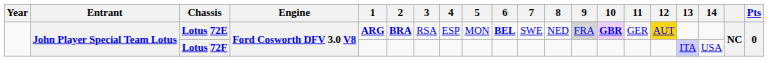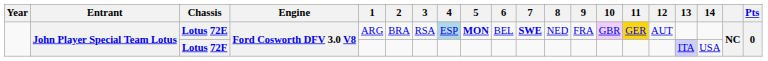Lotus 72E | 1: bold -> normal
Lotus 72E | 2: bold -> normal
Lotus 72E | 4: no background -> lightblue background
Lotus 72E | 5: normal -> bold
Lotus 72E | 6: bold -> normal
Lotus 72E | 7: normal -> bold
Lotus 72E | 9: lightgrey background -> no background
Lotus 72E | 10: bold -> normal
Lotus 72E | 11: no background -> gold background
Lotus 72E | 12: gold background -> no background
